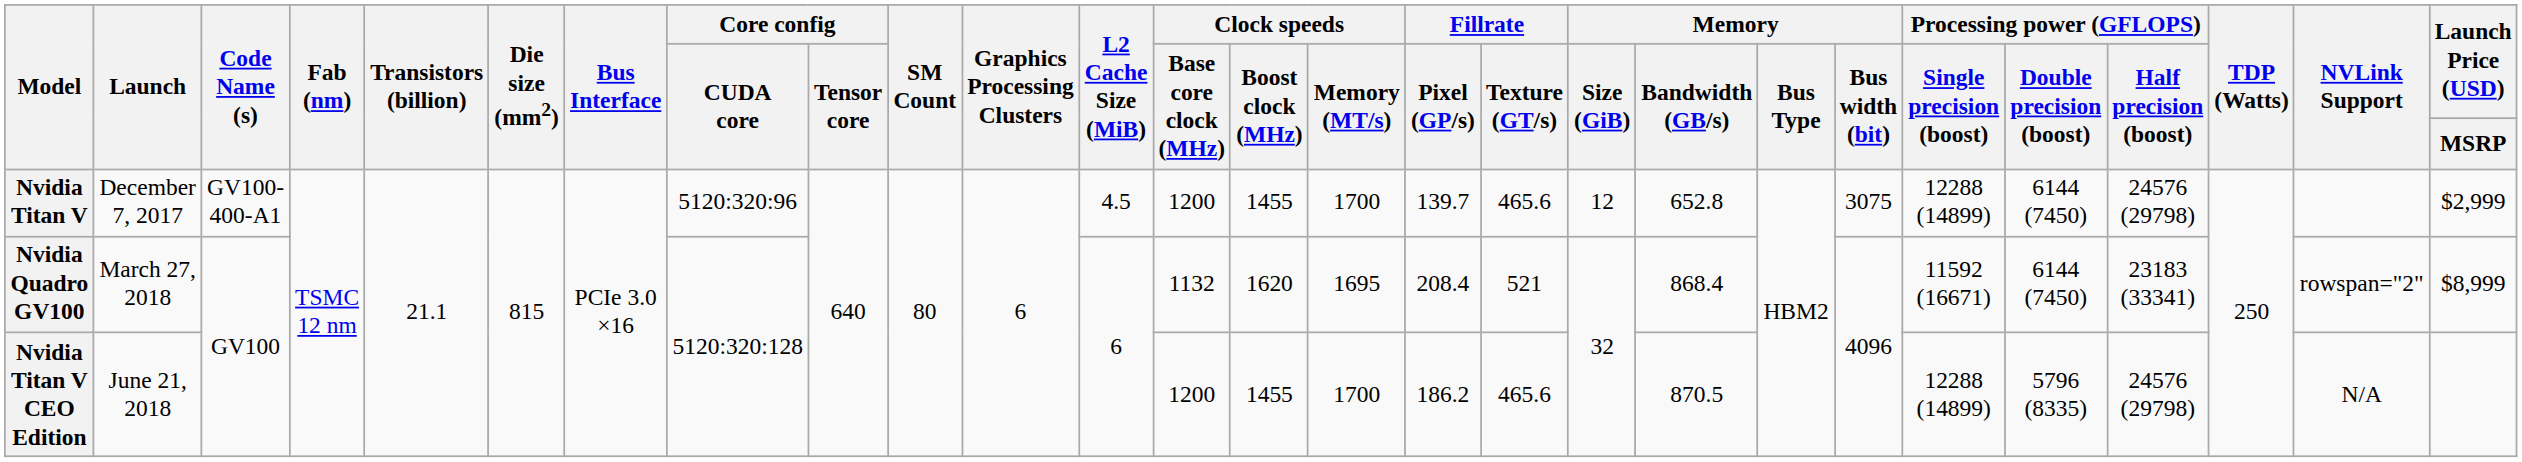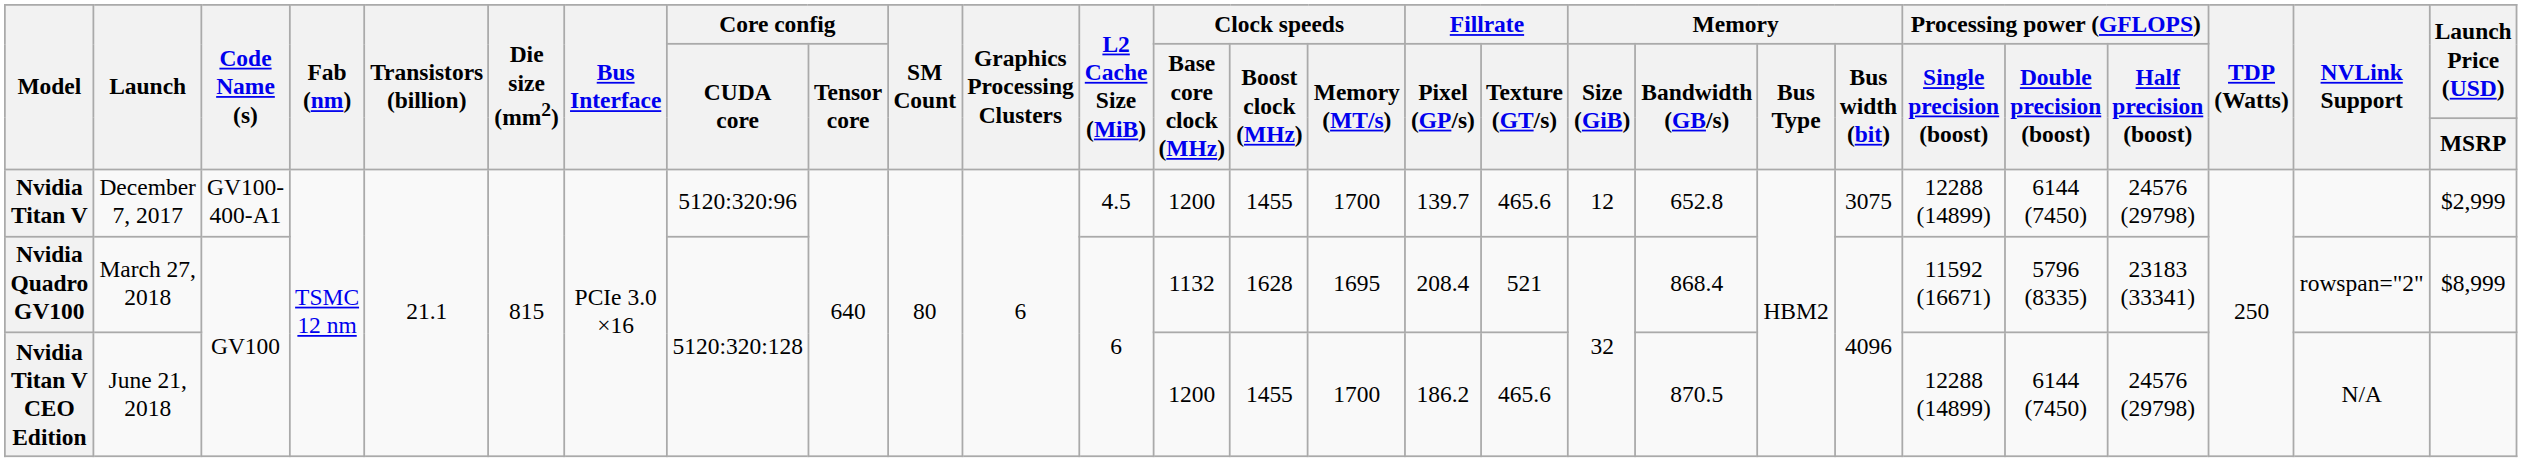Nvidia Quadro GV100 | Clock speeds / Boost clock (MHz): 1620 -> 1628
Nvidia Quadro GV100 | Processing power (GFLOPS) / Double precision (boost): 6144 (7450) -> 5796 (8335)
Nvidia Titan V CEO Edition | Processing power (GFLOPS) / Double precision (boost): 5796 (8335) -> 6144 (7450)
